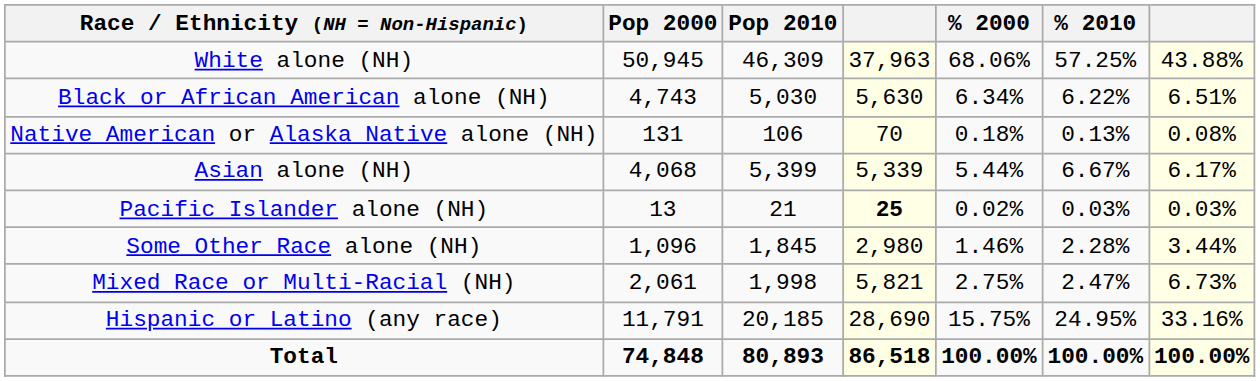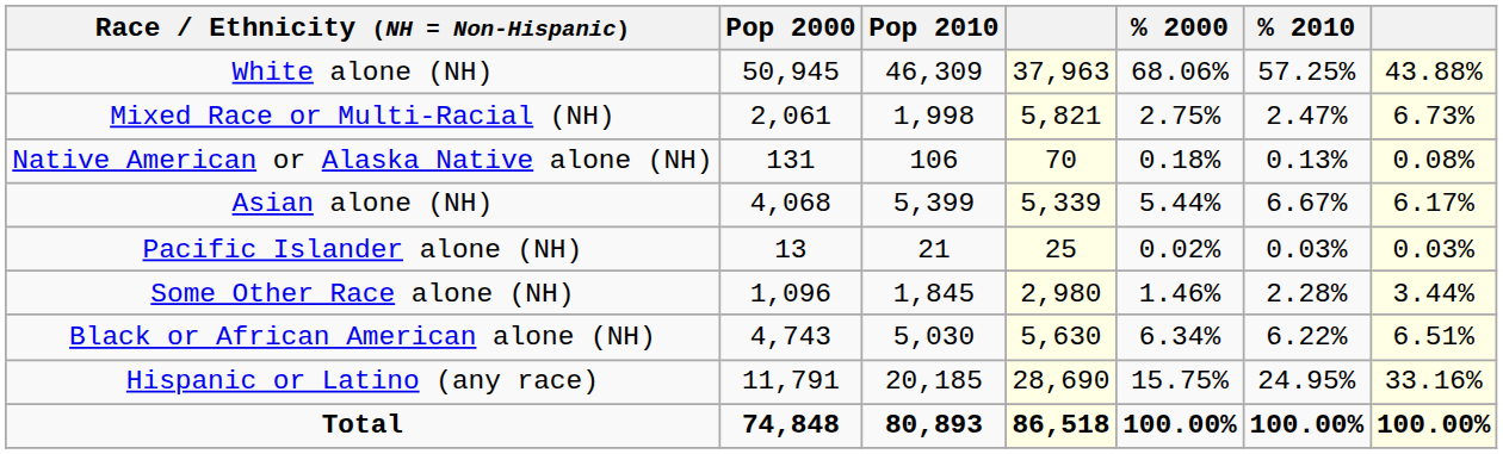rows swapped: Black or African American alone (NH) <-> Mixed Race or Multi-Racial (NH)
Pacific Islander alone (NH) | column 4: bold -> normal
